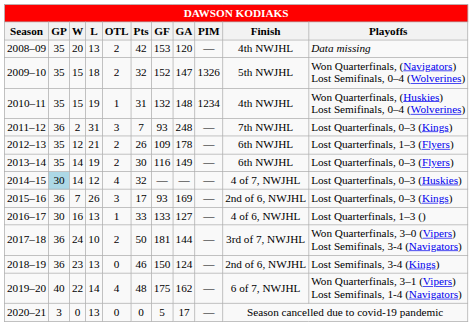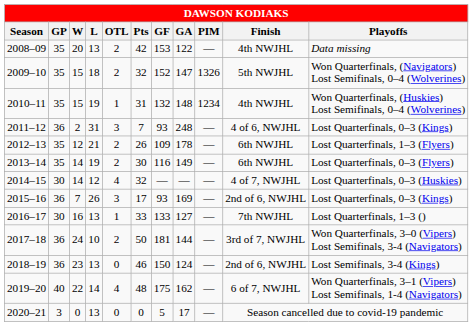2008–09 | GA: 120 -> 122
2011–12 | Finish: 7th NWJHL -> 4 of 6, NWJHL
2014–15 | GP: lightblue background -> no background
2016–17 | Finish: 4 of 6, NWJHL -> 7th NWJHL
